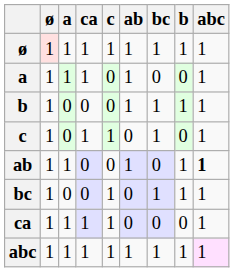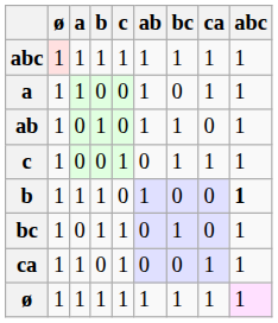columns swapped: b <-> ca
row 2 | column 1: ø -> abc
row 4 | column 1: b -> ab
row 6 | column 1: ab -> b
row 9 | column 1: abc -> ø
